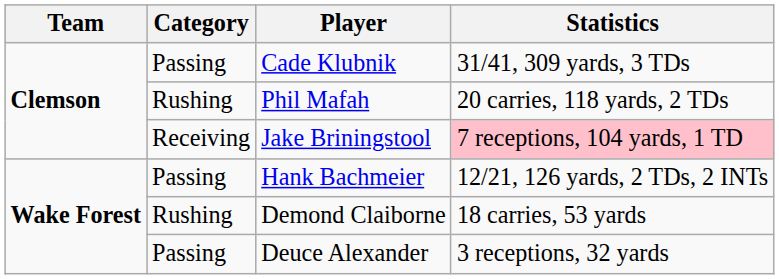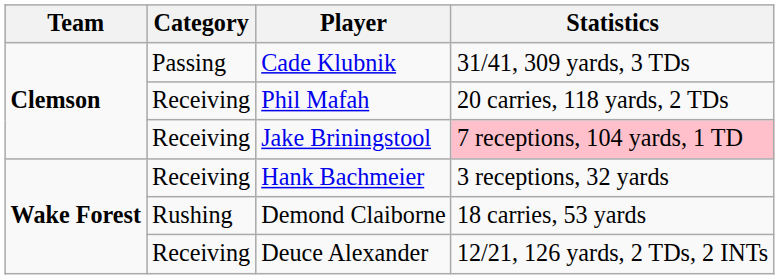Phil Mafah | Category: Rushing -> Receiving
Hank Bachmeier | Category: Passing -> Receiving
Hank Bachmeier | Statistics: 12/21, 126 yards, 2 TDs, 2 INTs -> 3 receptions, 32 yards
Deuce Alexander | Category: Passing -> Receiving
Deuce Alexander | Statistics: 3 receptions, 32 yards -> 12/21, 126 yards, 2 TDs, 2 INTs
